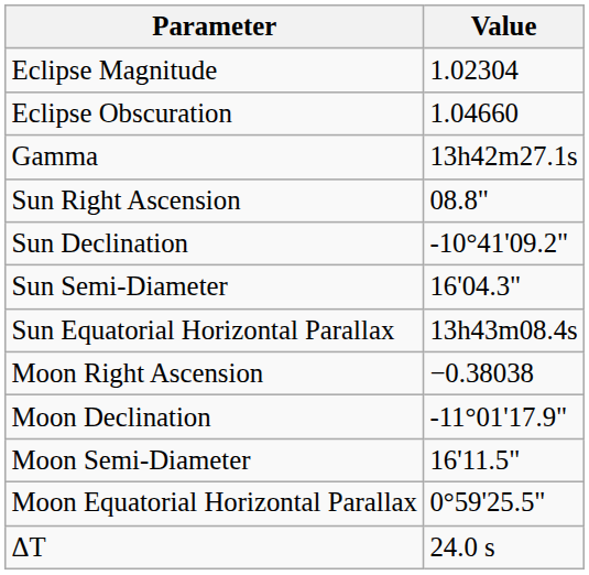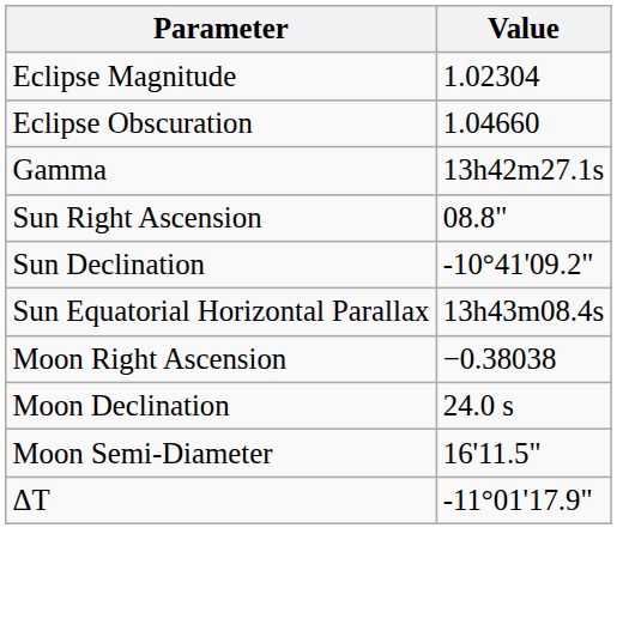- row: Sun Semi-Diameter | 16'04.3"
Moon Declination | Value: -11°01'17.9" -> 24.0 s
- row: Moon Equatorial Horizontal Parallax | 0°59'25.5"
ΔT | Value: 24.0 s -> -11°01'17.9"
